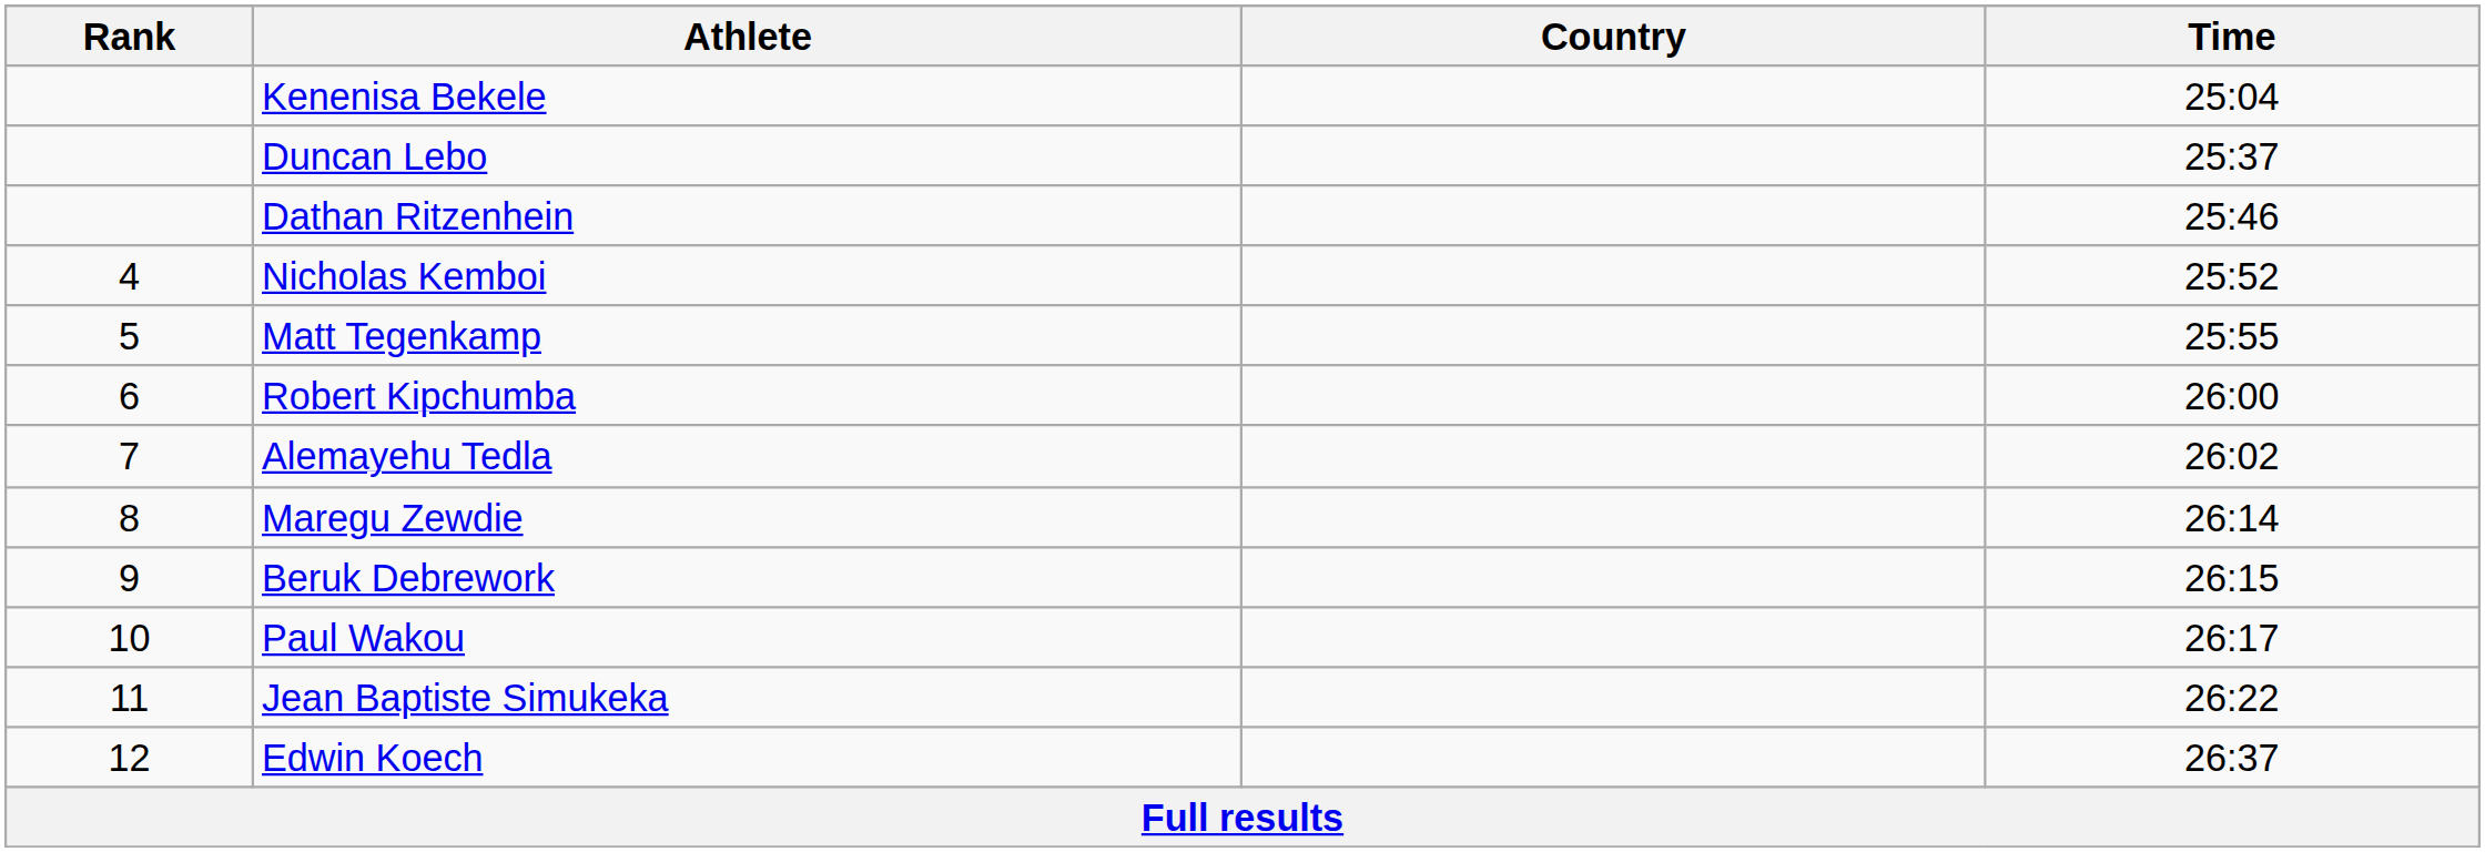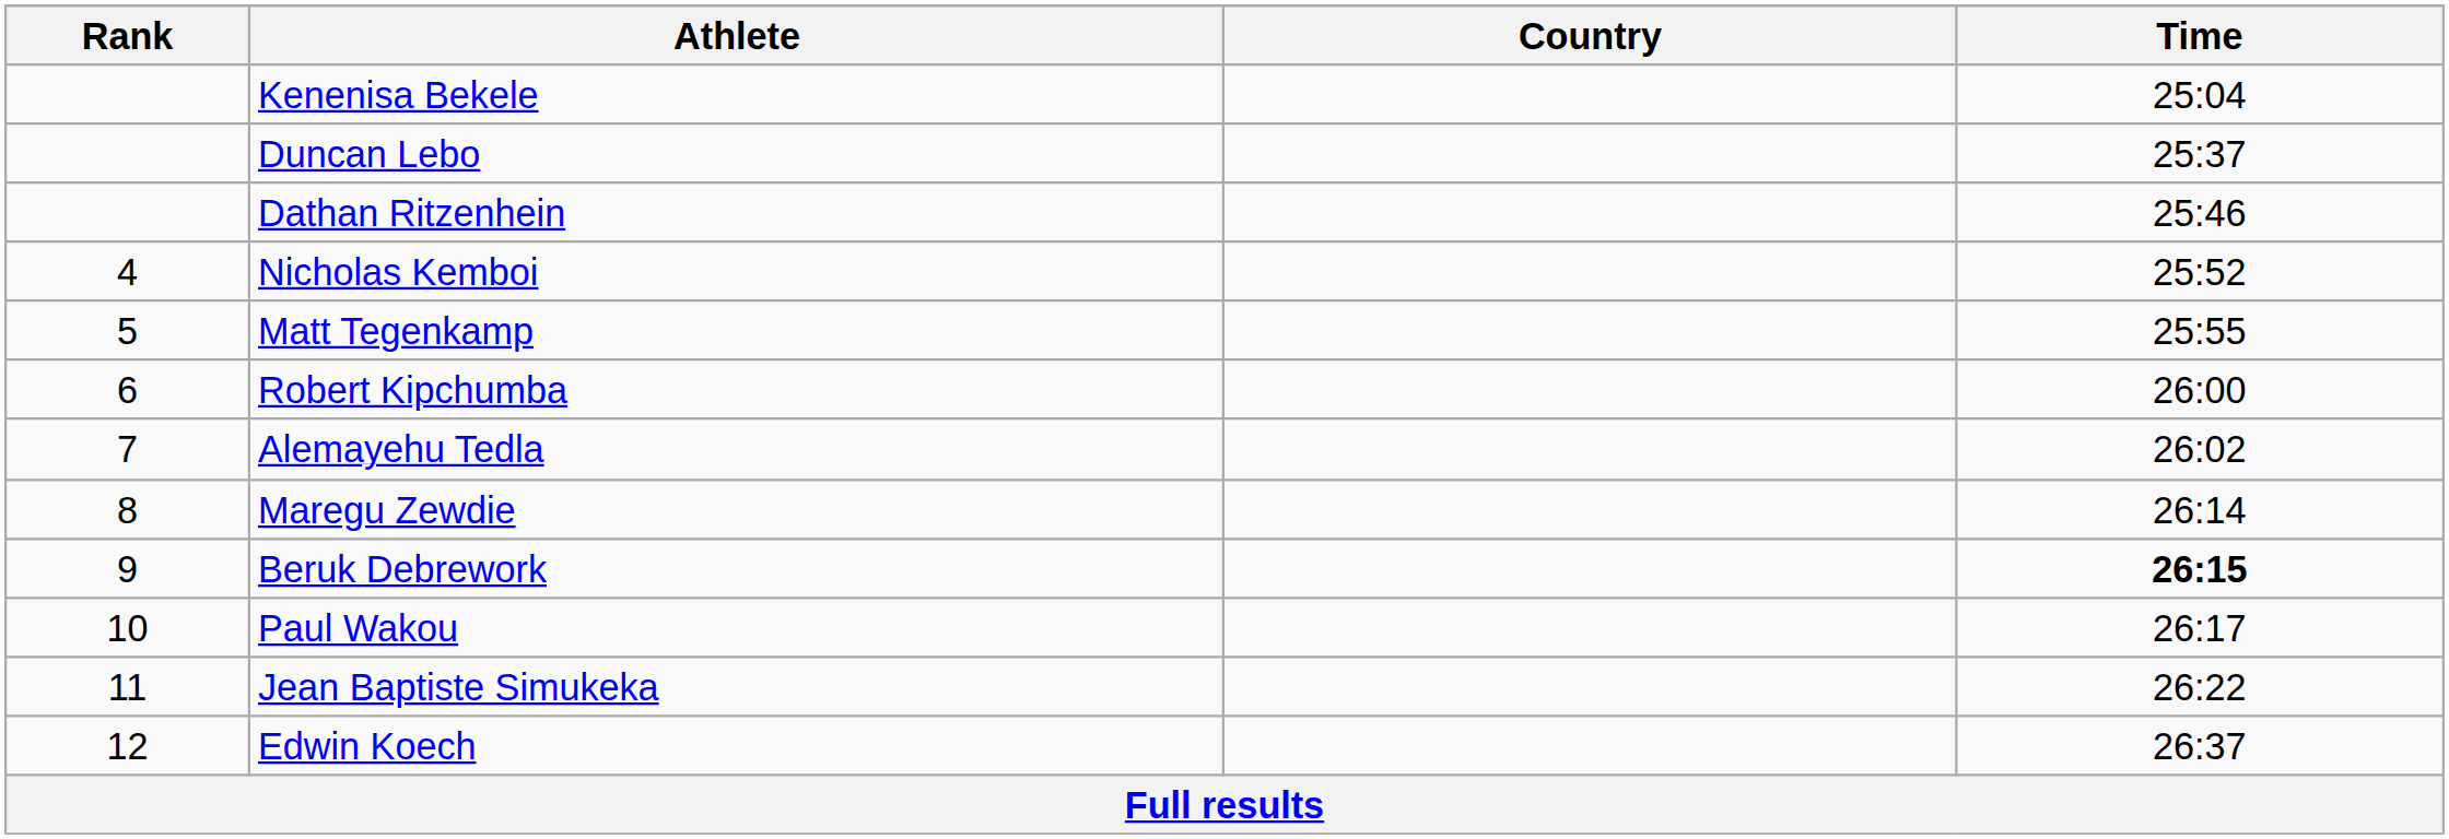Beruk Debrework | Time: normal -> bold
